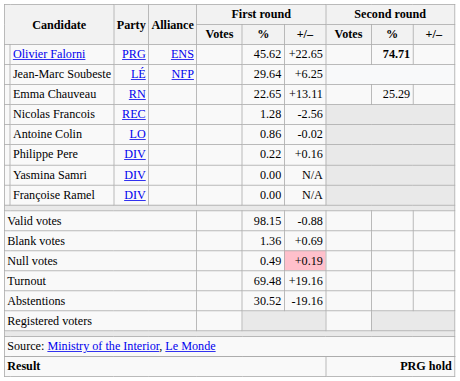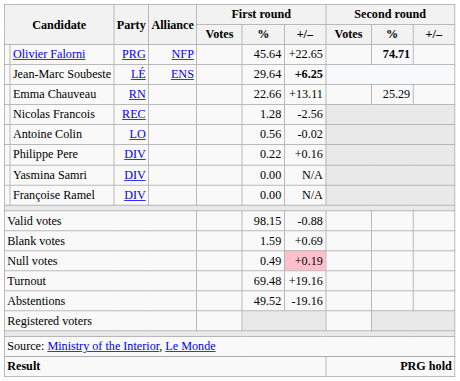Olivier Falorni | Alliance: ENS -> NFP
Olivier Falorni | First round / %: 45.62 -> 45.64
Jean-Marc Soubeste | Alliance: NFP -> ENS
Jean-Marc Soubeste | First round / +/–: normal -> bold
Emma Chauveau | First round / %: 22.65 -> 22.66
Antoine Colin | First round / %: 0.86 -> 0.56
Blank votes | First round / %: 1.36 -> 1.59
Abstentions | First round / %: 30.52 -> 49.52
